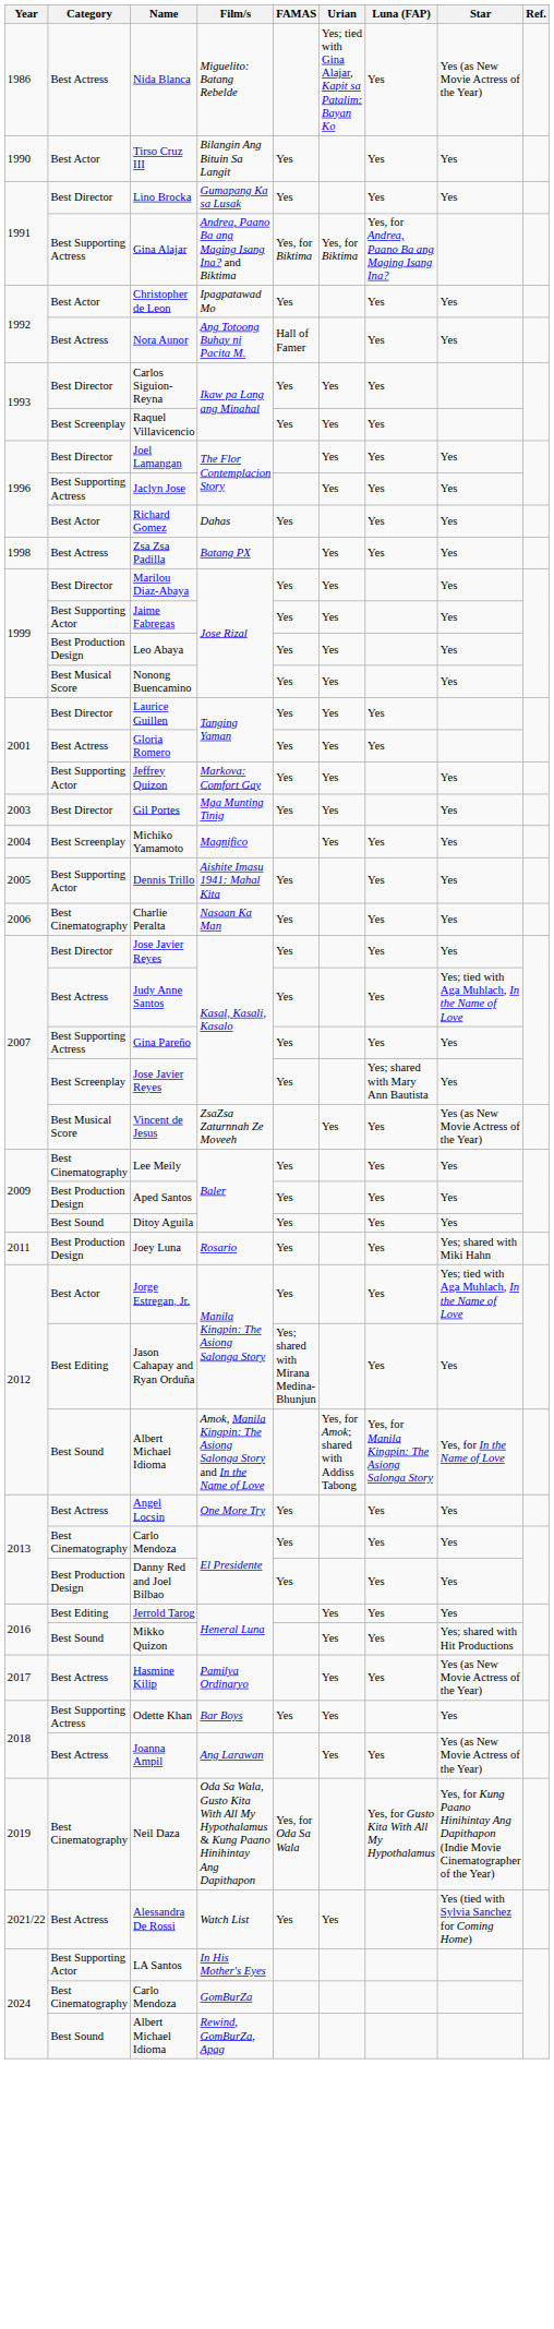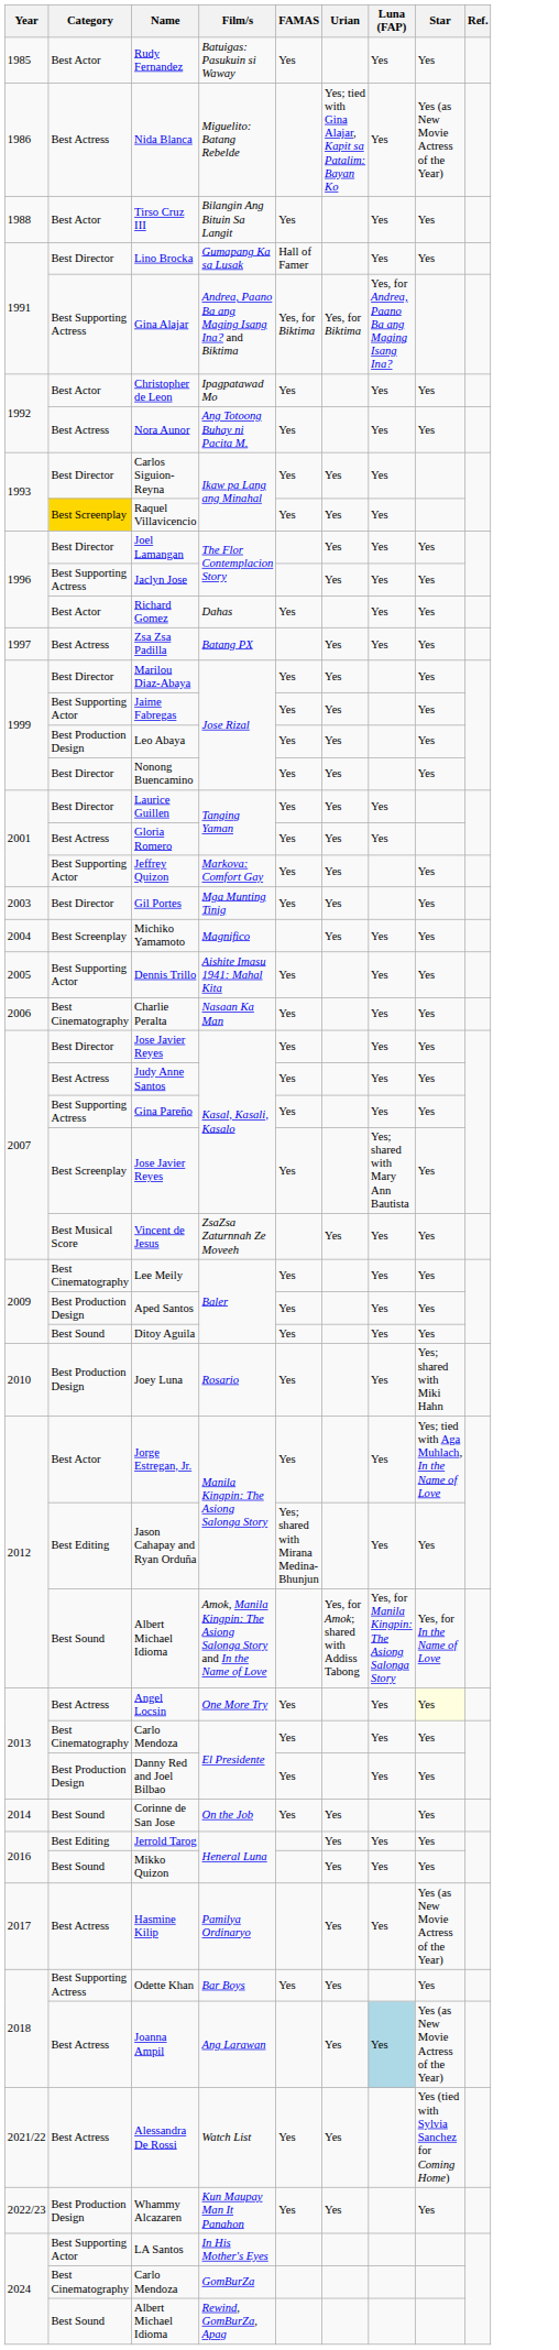+ row: 1985 | Best Actor | Rudy Fernandez | Batuigas: Pasukuin si Waway | Yes | Yes | Yes
Tirso Cruz III | Year: 1990 -> 1988
Lino Brocka | FAMAS: Yes -> Hall of Famer
Nora Aunor | FAMAS: Hall of Famer -> Yes
Raquel Villavicencio | Category: no background -> gold background
Zsa Zsa Padilla | Year: 1998 -> 1997
Nonong Buencamino | Category: Best Musical Score -> Best Director
Judy Anne Santos | Star: Yes; tied with Aga Muhlach, In the Name of Love -> Yes
Vincent de Jesus | Star: Yes (as New Movie Actress of the Year) -> Yes
Joey Luna | Year: 2011 -> 2010
Angel Locsin | Star: no background -> lightyellow background
+ row: 2014 | Best Sound | Corinne de San Jose | On the Job | Yes | Yes | Yes
Mikko Quizon | Star: Yes; shared with Hit Productions -> Yes
Joanna Ampil | Luna (FAP): no background -> lightblue background
- row: 2019 | Best Cinematography | Neil Daza | Oda Sa Wala, Gusto Kita With All My Hypothalamus & Kung Paano Hinihintay Ang Dapithapon | Yes, for Oda Sa Wala | Yes, for Gusto Kita With All My Hypothalamus | Yes, for Kung Paano Hinihintay Ang Dapithapon (Indie Movie Cinematographer of the Year)
+ row: 2022/23 | Best Production Design | Whammy Alcazaren | Kun Maupay Man It Panahon | Yes | Yes | Yes
